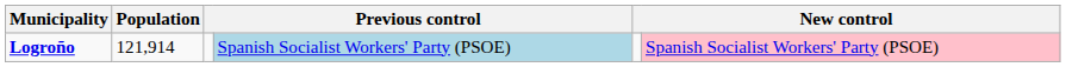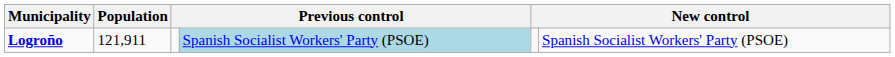Logroño | Population: 121,914 -> 121,911
Logroño | column 6: pink background -> no background
